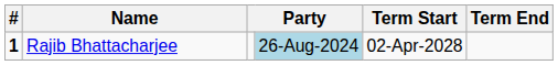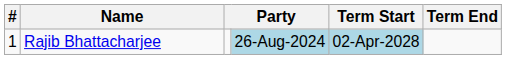Rajib Bhattacharjee | #: bold -> normal
Rajib Bhattacharjee | Term Start: no background -> lightblue background
